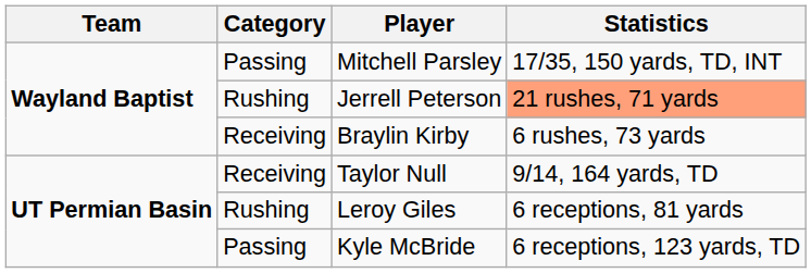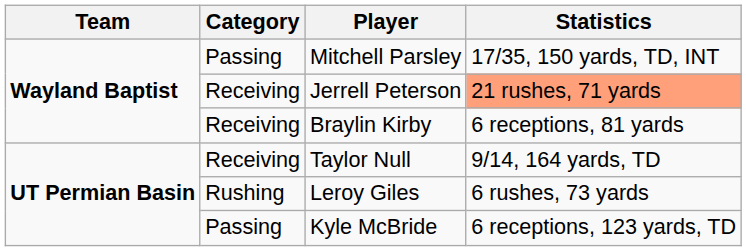Jerrell Peterson | Category: Rushing -> Receiving
Braylin Kirby | Statistics: 6 rushes, 73 yards -> 6 receptions, 81 yards
Leroy Giles | Statistics: 6 receptions, 81 yards -> 6 rushes, 73 yards
